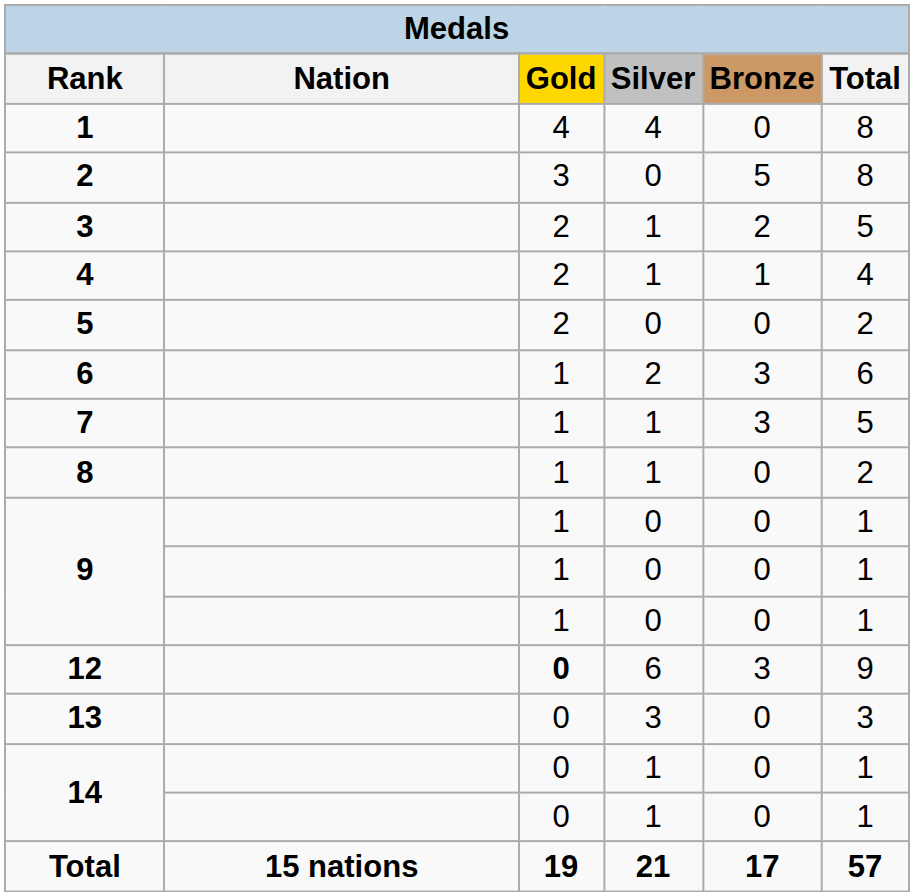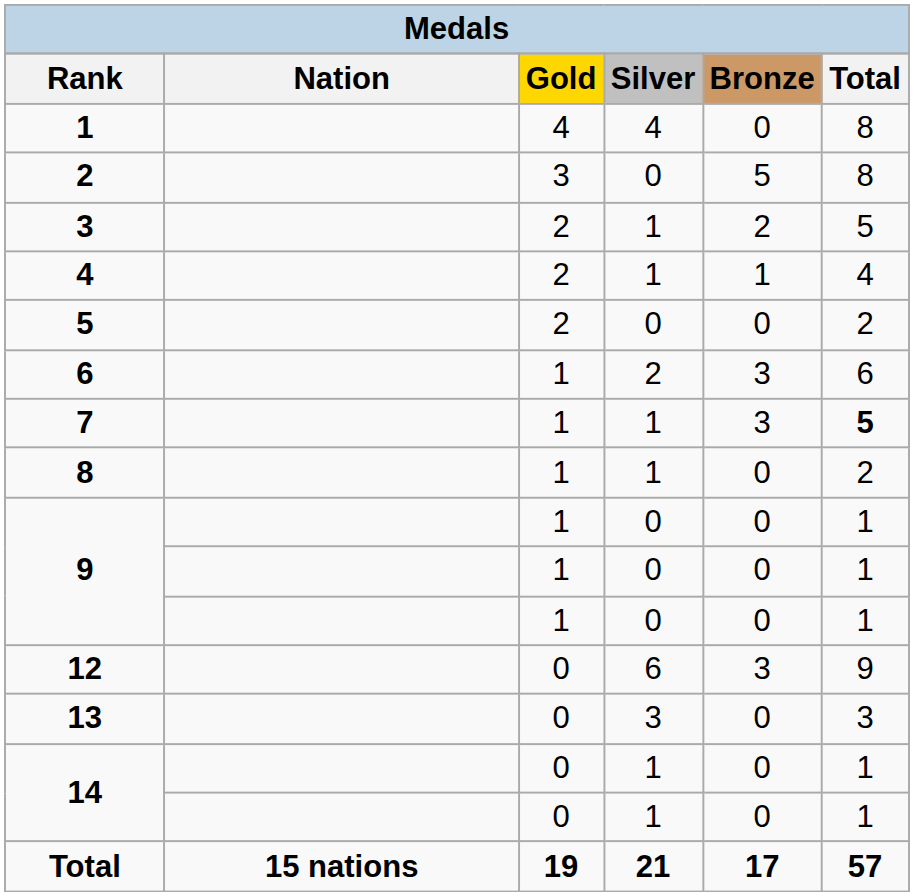7 | column 6: normal -> bold
12 | column 3: bold -> normal
